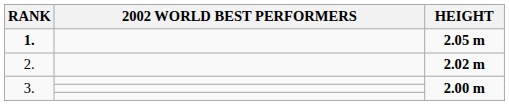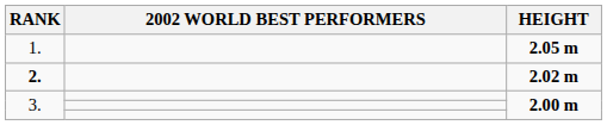1. | RANK: bold -> normal
2. | RANK: normal -> bold
